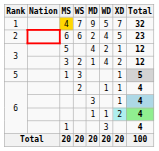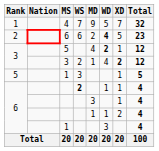row 2 | MS: gold background -> no background
row 3 | WD: normal -> bold
row 4 | WD: normal -> bold
row 5 | XD: normal -> bold
row 6 | Total: lightgrey background -> no background
row 7 | WS: normal -> bold
row 8 | Total: lightblue background -> no background
row 9 | XD: paleturquoise background -> no background
row 9 | Total: lightgreen background -> no background
